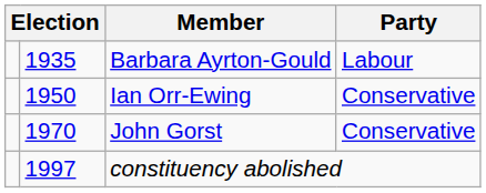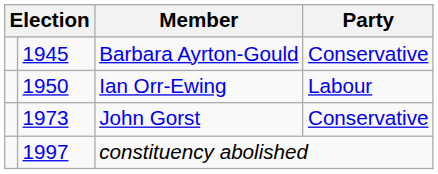Barbara Ayrton-Gould | column 2: 1935 -> 1945
Barbara Ayrton-Gould | Party: Labour -> Conservative
Ian Orr-Ewing | Party: Conservative -> Labour
John Gorst | column 2: 1970 -> 1973
